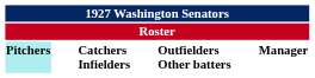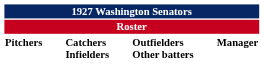Pitchers | column 1: paleturquoise background -> no background
